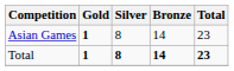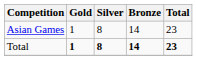Asian Games | Gold: bold -> normal
